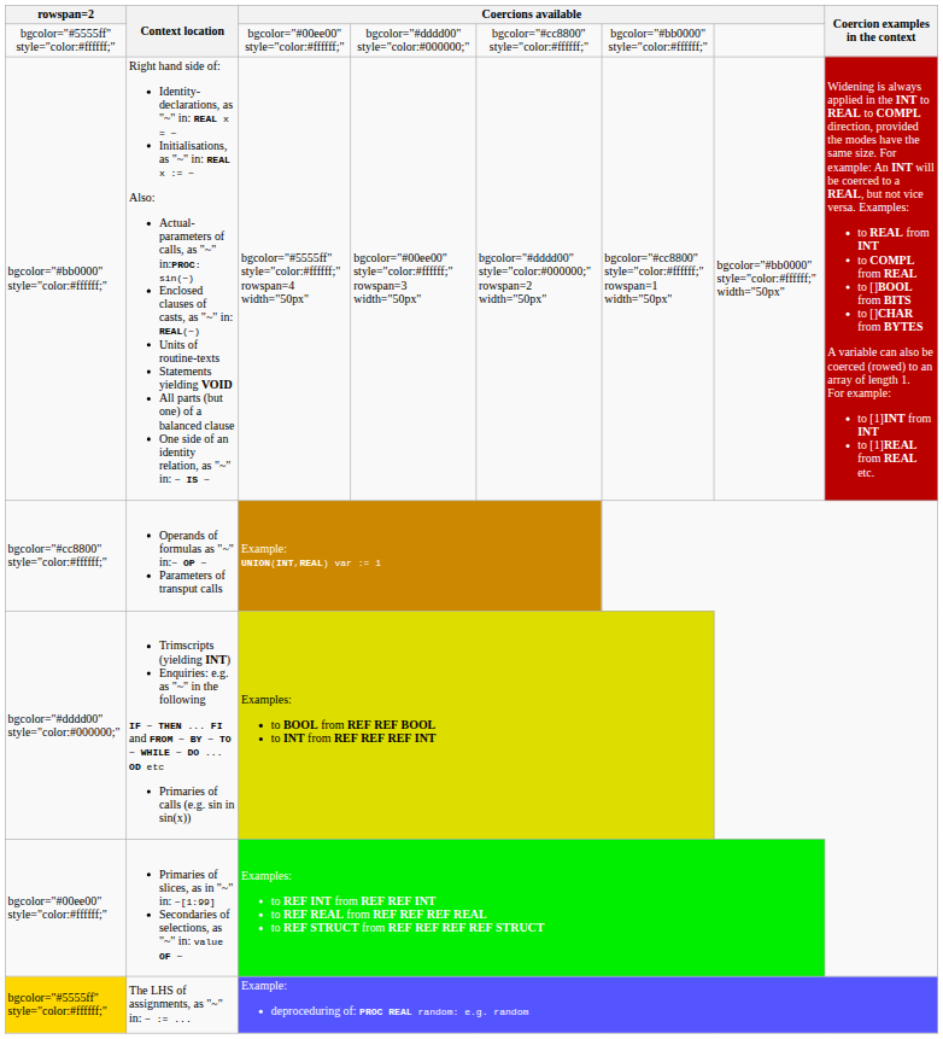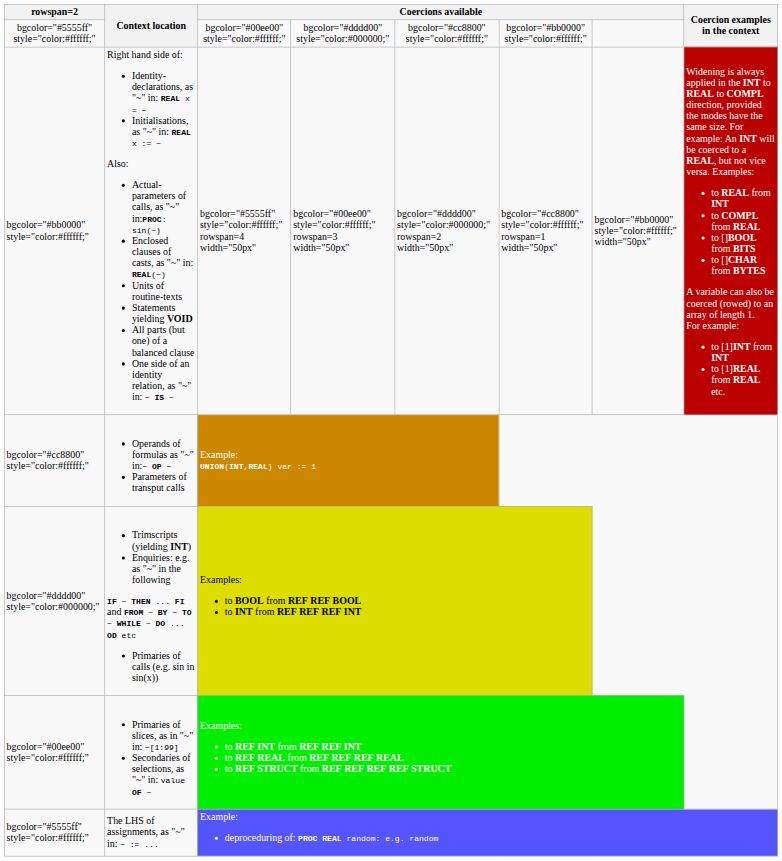The LHS of assignments, as "~" in: ~ := ... | rowspan=2: gold background -> no background
